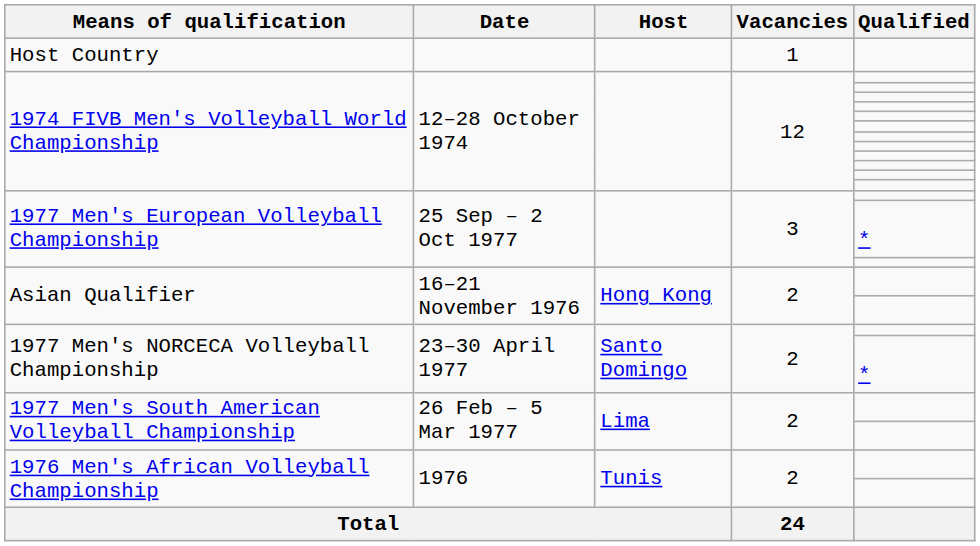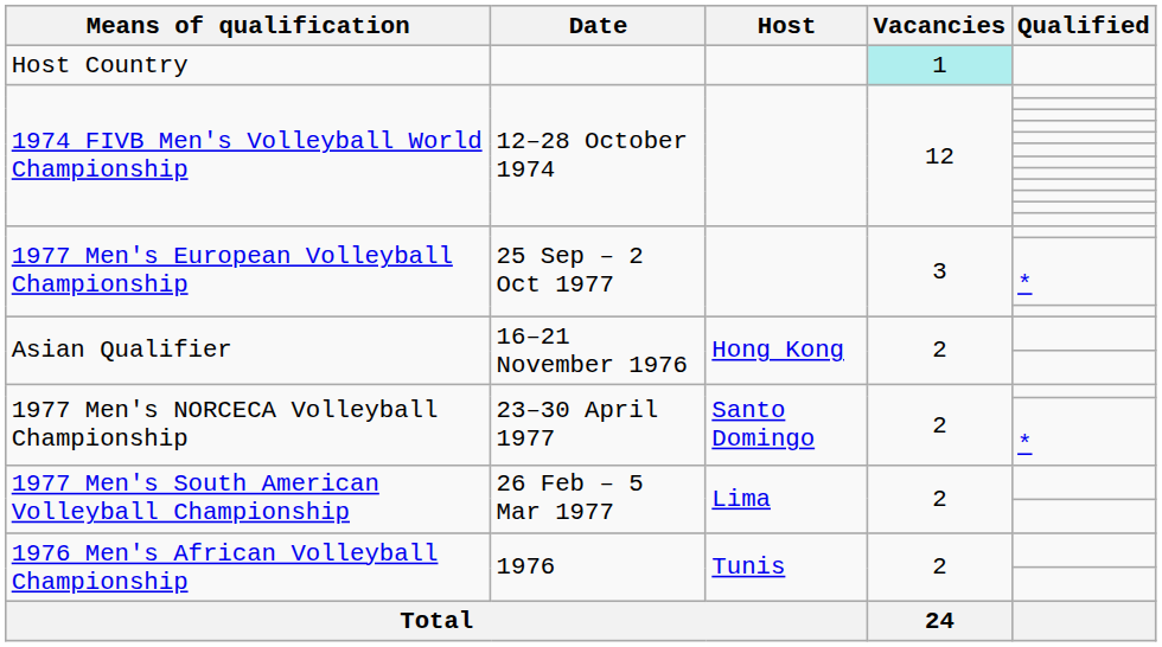Host Country | Vacancies: no background -> paleturquoise background
